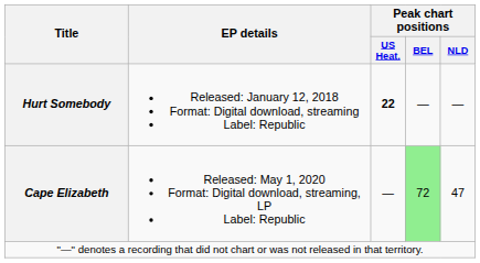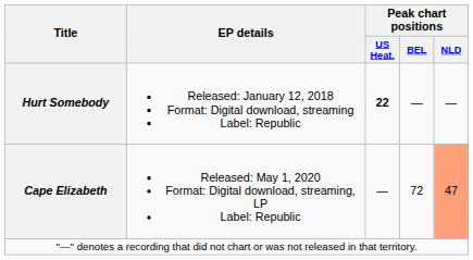Cape Elizabeth | Peak chart positions / BEL: lightgreen background -> no background
Cape Elizabeth | Peak chart positions / NLD: no background -> lightsalmon background
